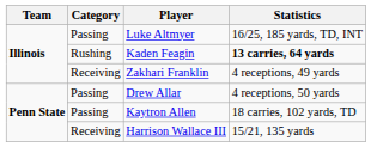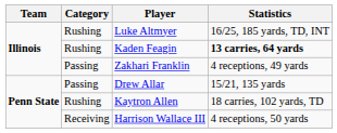Luke Altmyer | Category: Passing -> Rushing
Zakhari Franklin | Category: Receiving -> Passing
Drew Allar | Statistics: 4 receptions, 50 yards -> 15/21, 135 yards
Kaytron Allen | Category: Passing -> Rushing
Harrison Wallace III | Statistics: 15/21, 135 yards -> 4 receptions, 50 yards
